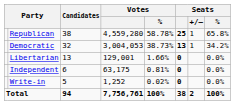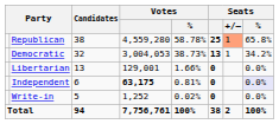Republican | Seats / +/–: no background -> lightsalmon background
Independent | Votes: normal -> bold
Independent | Seats / %: no background -> lavender background
